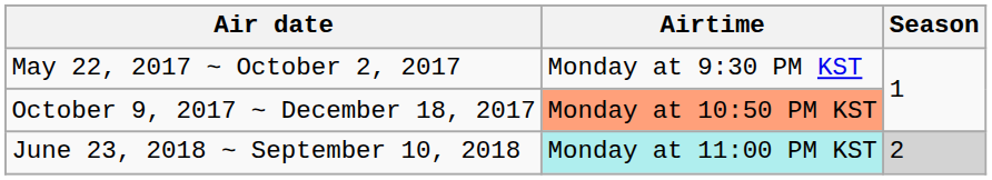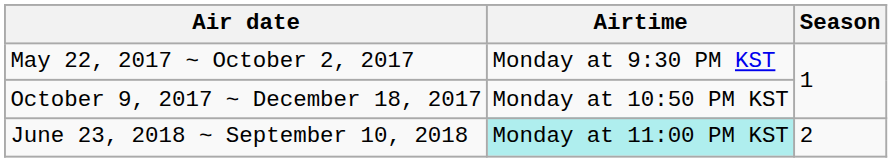October 9, 2017 ~ December 18, 2017 | Airtime: lightsalmon background -> no background
June 23, 2018 ~ September 10, 2018 | Season: lightgrey background -> no background
